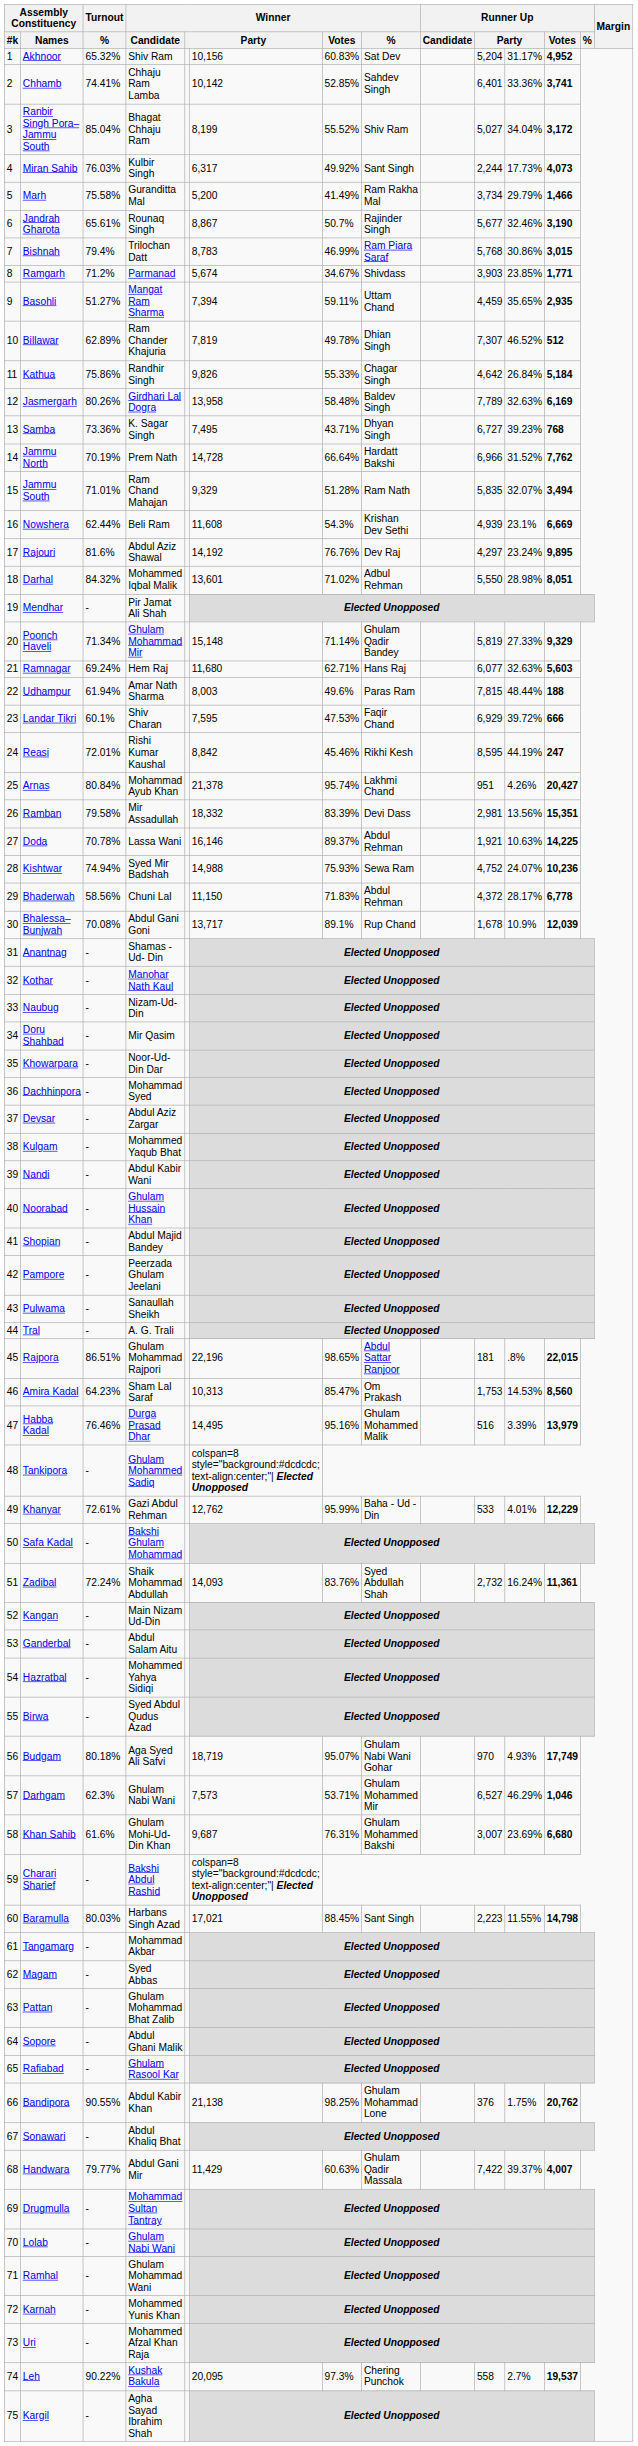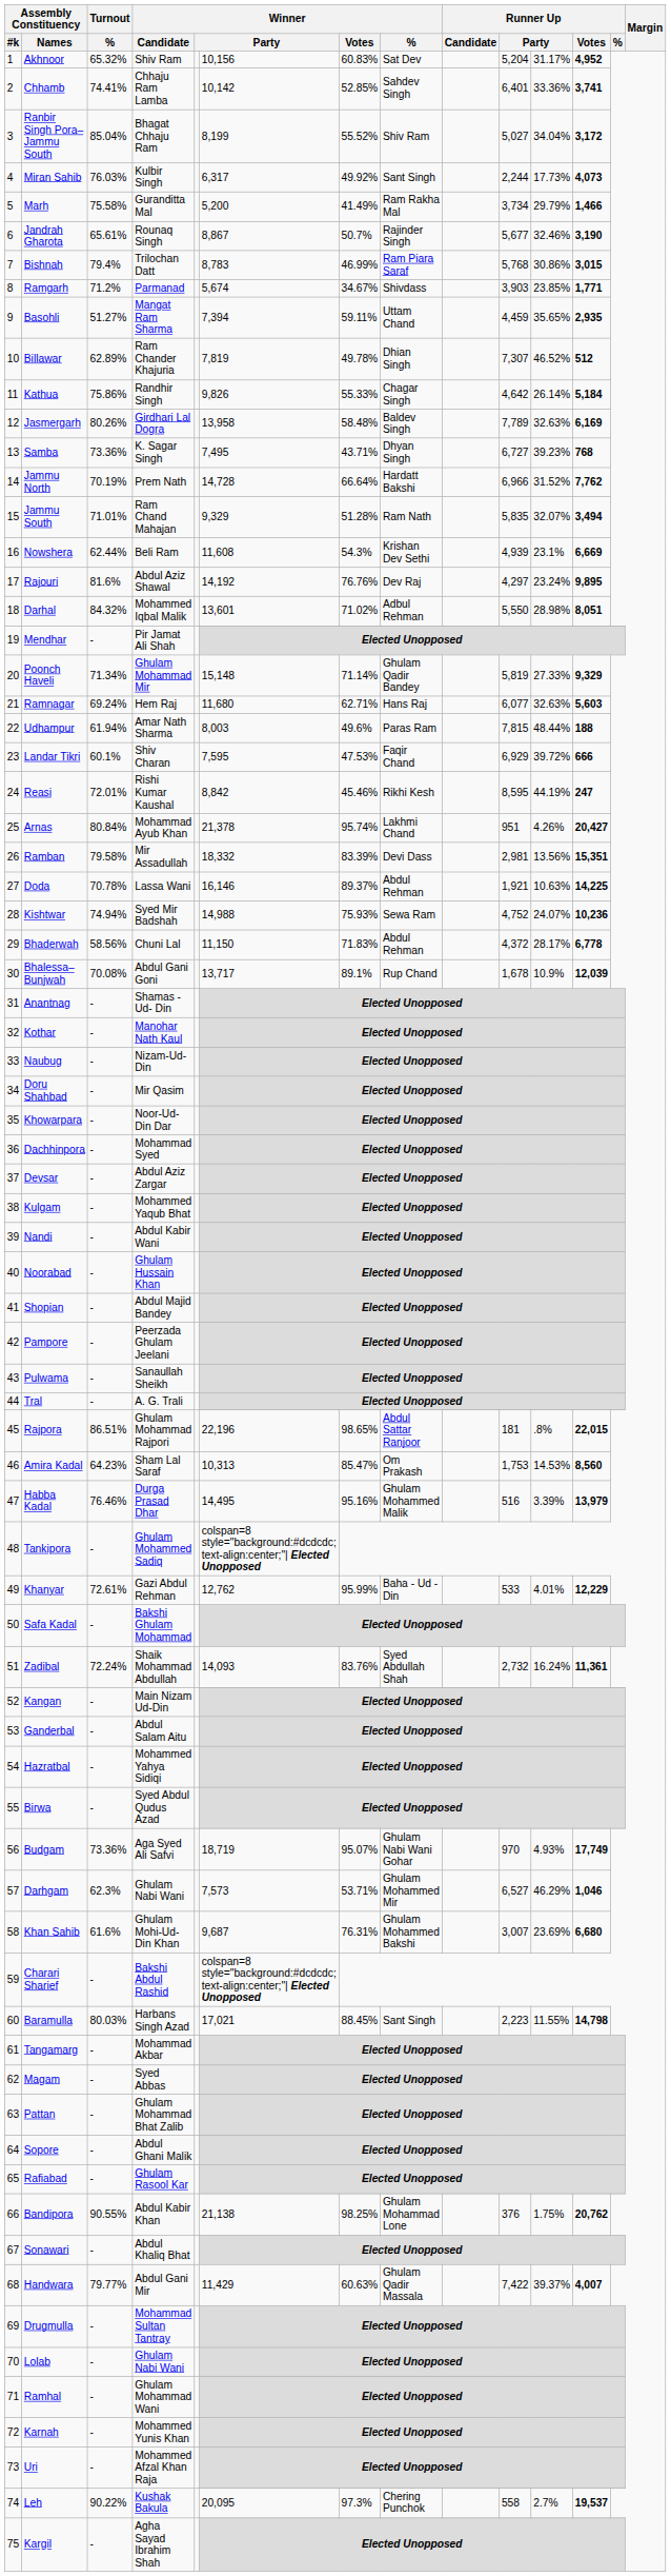Kathua | column 11: 26.84% -> 26.14%
Budgam | Turnout / %: 80.18% -> 73.36%
